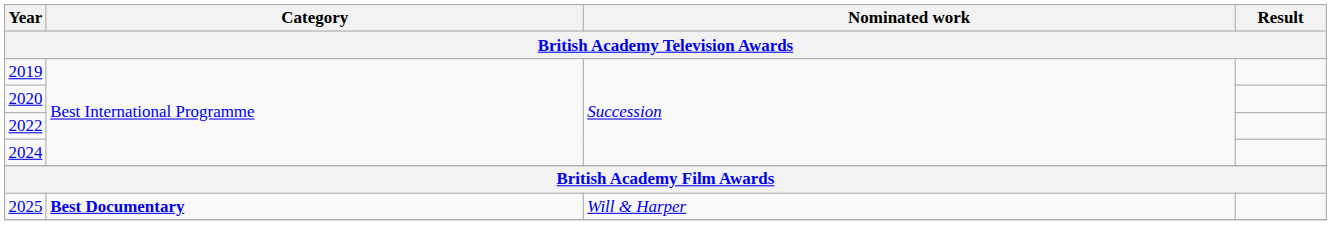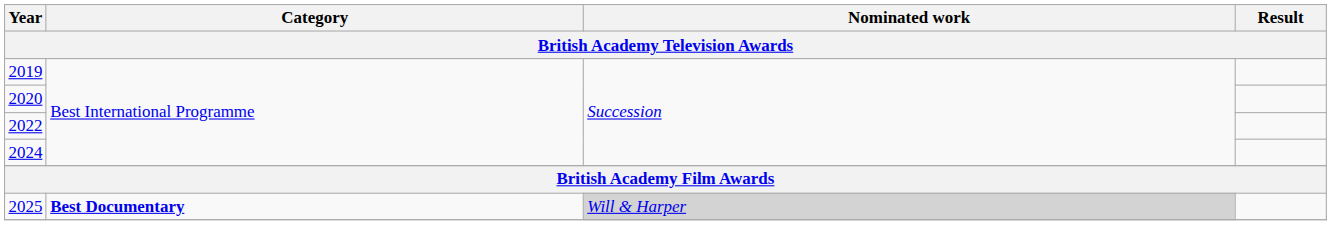2025 | Nominated work: no background -> lightgrey background
